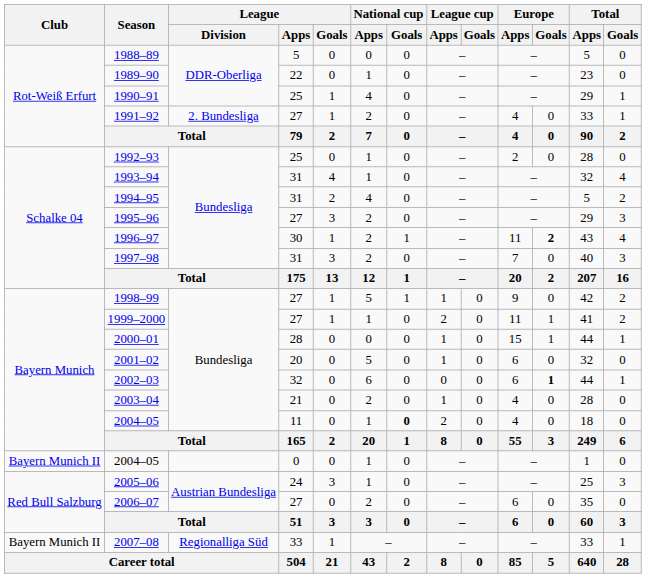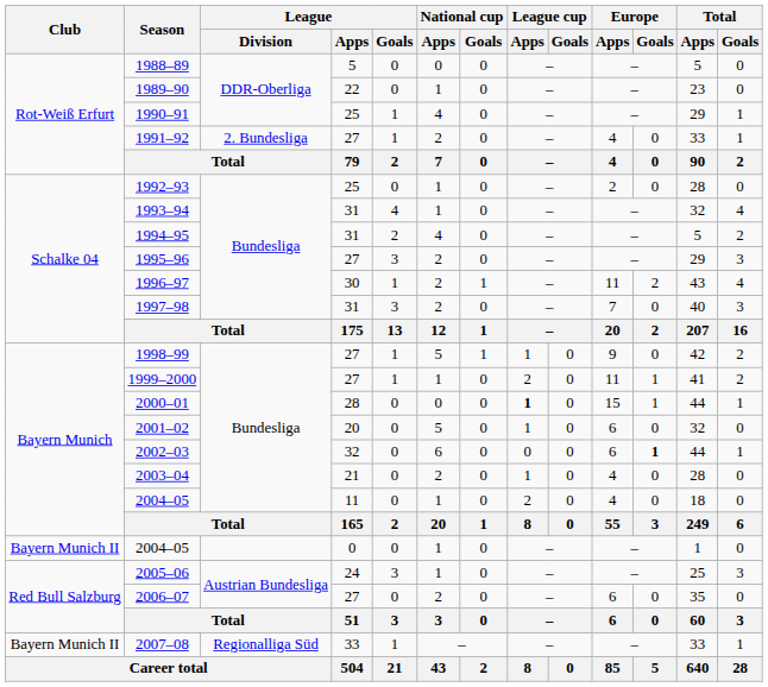1996–97 | Europe / Goals: bold -> normal
2000–01 | League cup / Apps: normal -> bold
2004–05 / 11 | National cup / Goals: bold -> normal
